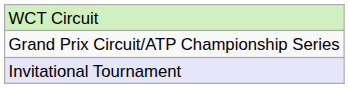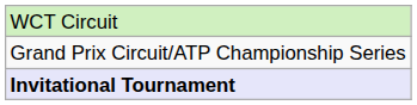row 3 | column 1: normal -> bold
